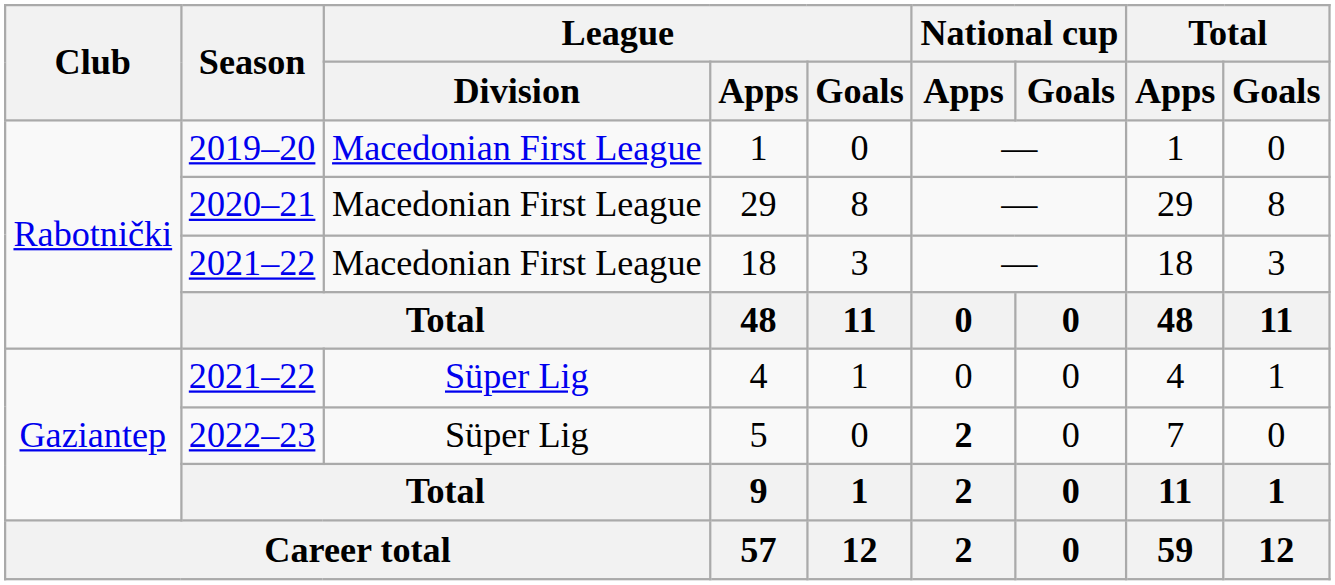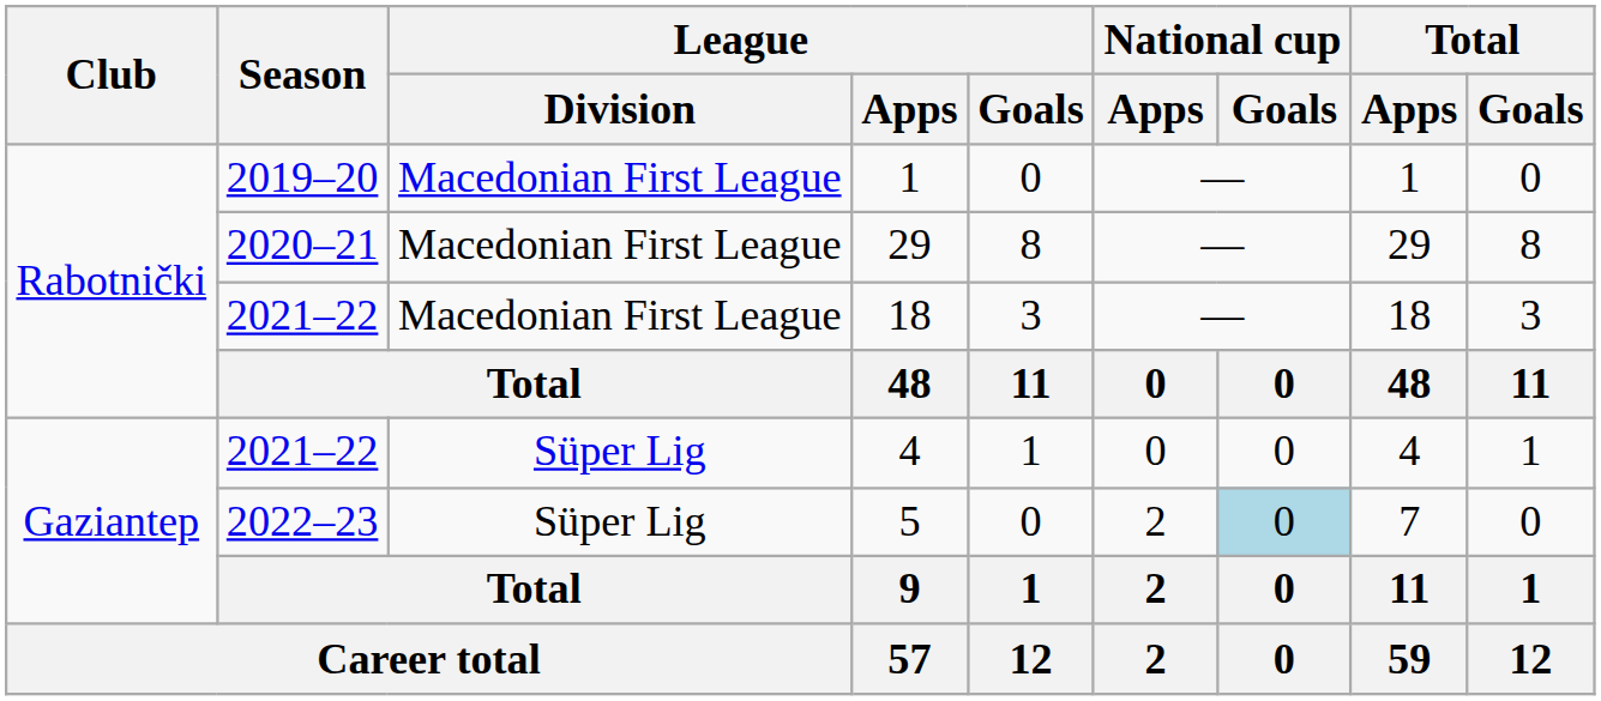5 | National cup / Apps: bold -> normal
5 | National cup / Goals: no background -> lightblue background
